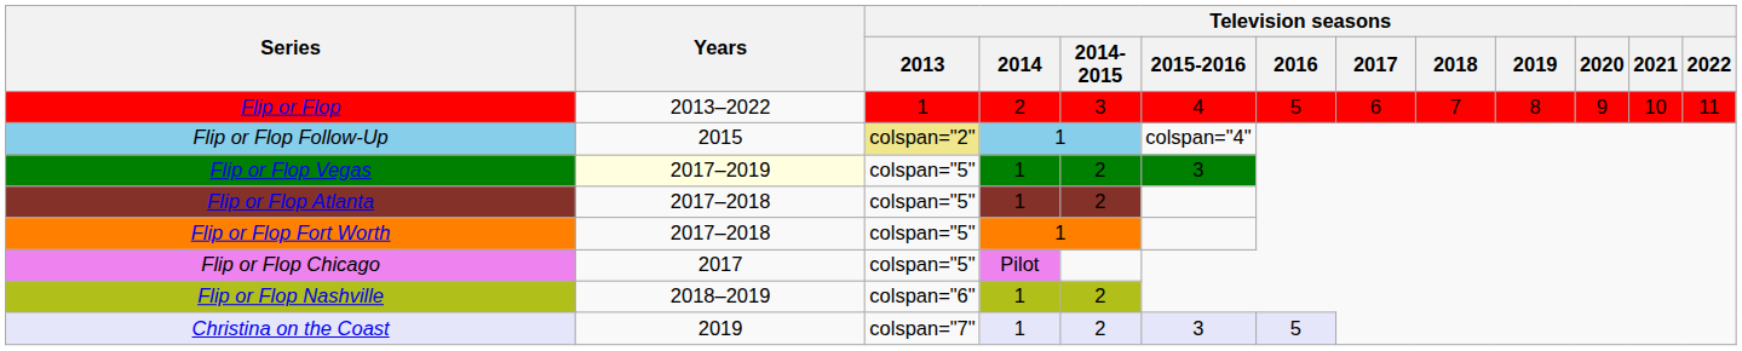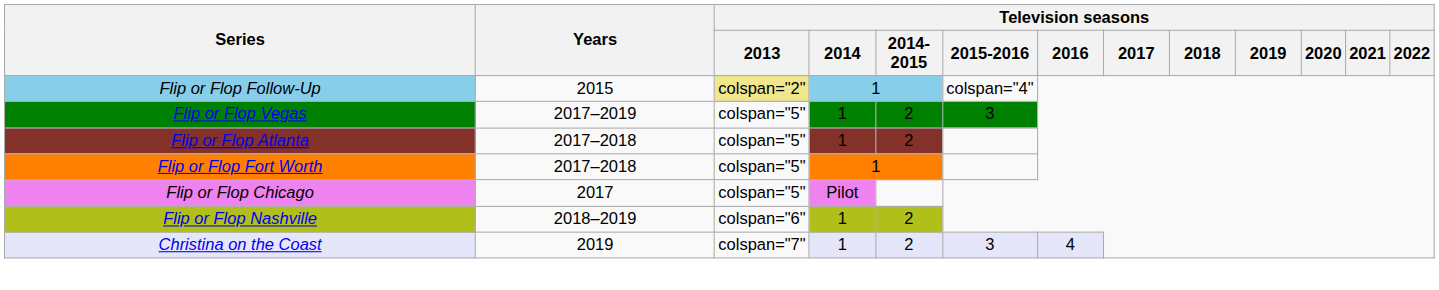- row: Flip or Flop | 2013–2022 | 1 | 2 | 3 | 4 | 5 | 6 | 7 | 8 | 9 | 10 | 11
Flip or Flop Vegas | Years: lightyellow background -> no background
Christina on the Coast | Television seasons / 2016: 5 -> 4
